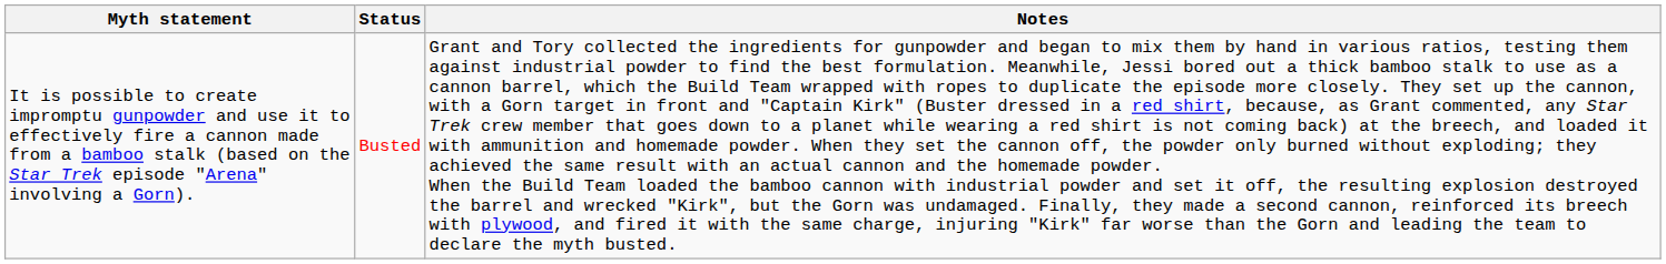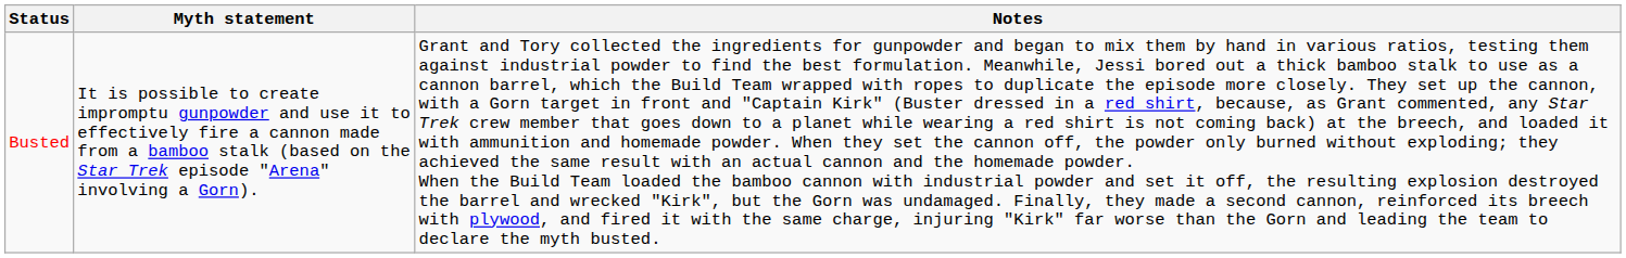columns swapped: Myth statement <-> Status
